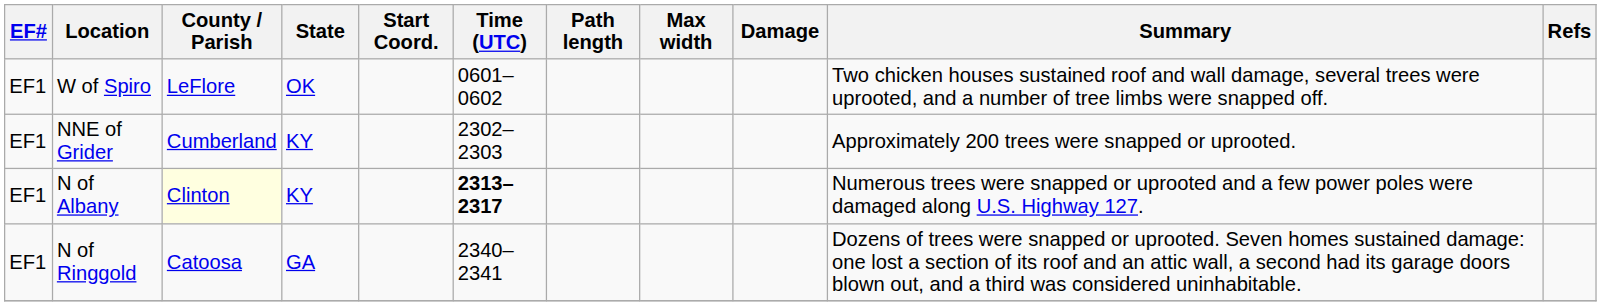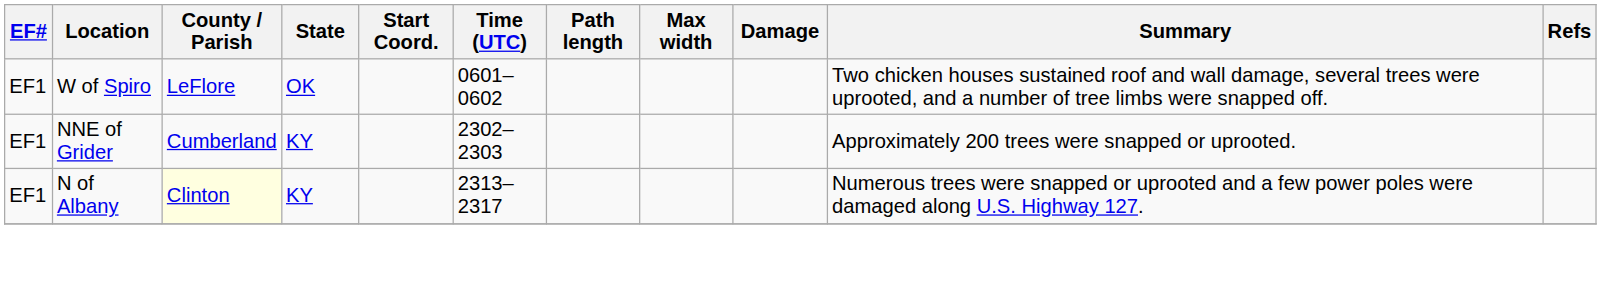N of Albany | Time (UTC): bold -> normal
- row: EF1 | N of Ringgold | Catoosa | GA | 2340–2341 | Dozens of trees were snapped or uprooted. Seven homes sustained damage: one lost a section of its roof and an attic wall, a second had its garage doors blown out, and a third was considered uninhabitable.
